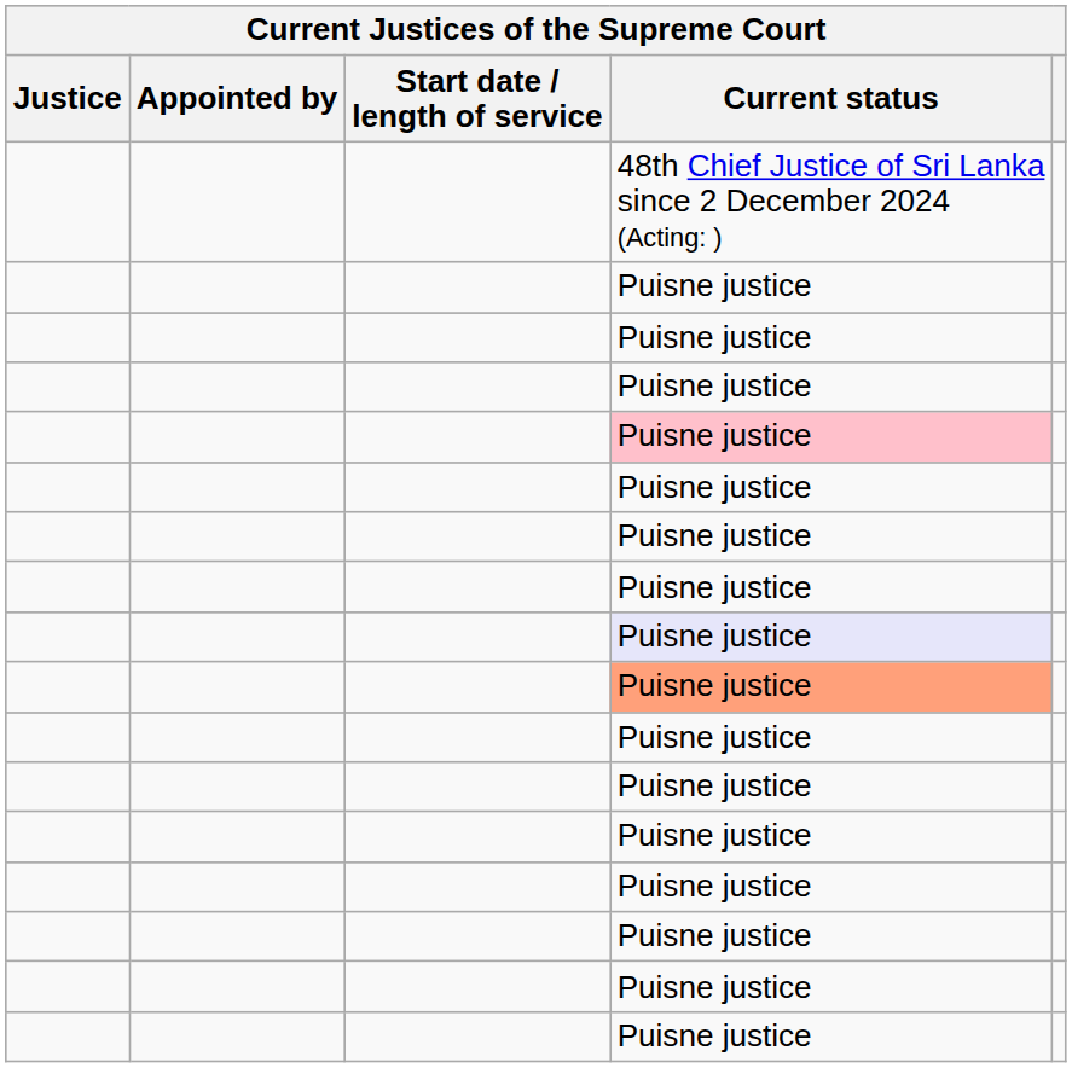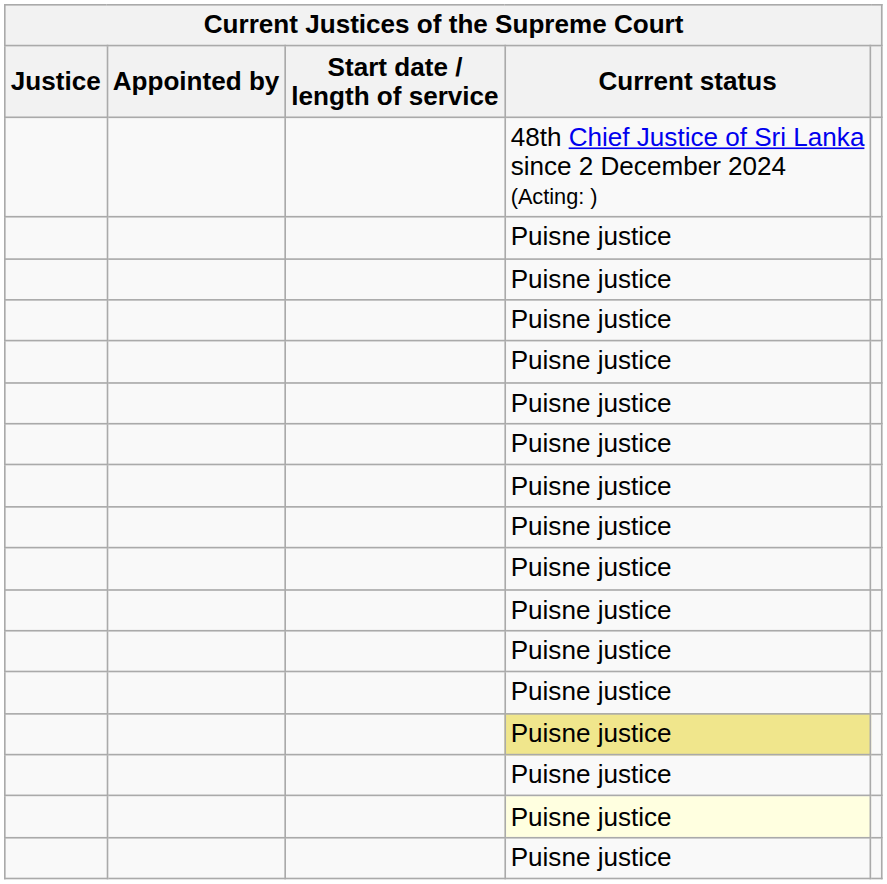row 7 | Current status: pink background -> no background
row 11 | Current status: lavender background -> no background
row 12 | Current status: lightsalmon background -> no background
row 16 | Current status: no background -> khaki background
row 18 | Current status: no background -> lightyellow background
